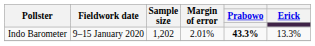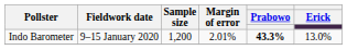Indo Barometer | Sample size: 1,202 -> 1,200
Indo Barometer | Erick: 13.3% -> 13.0%
